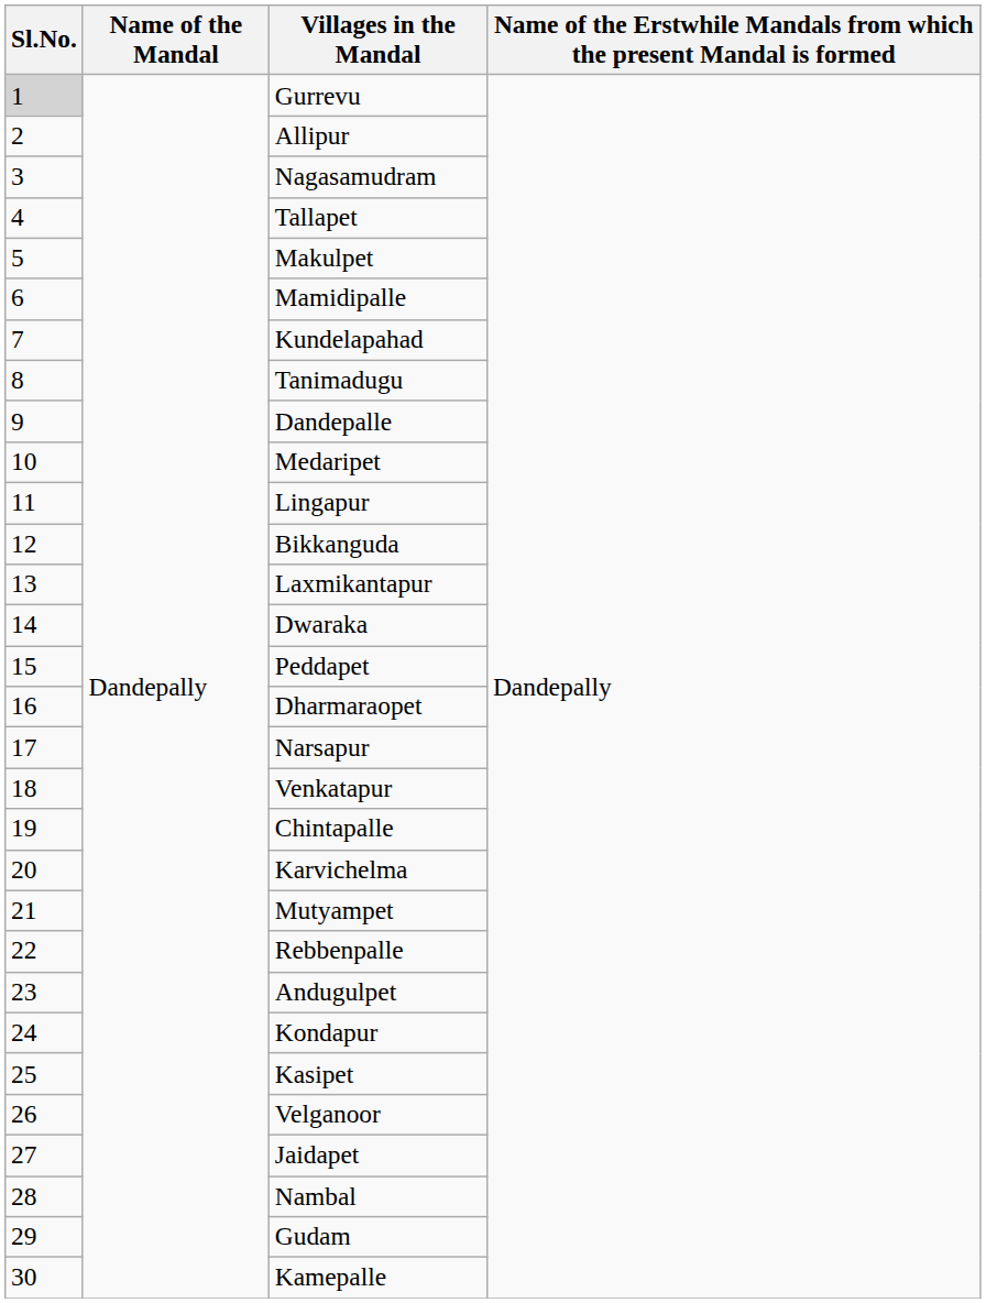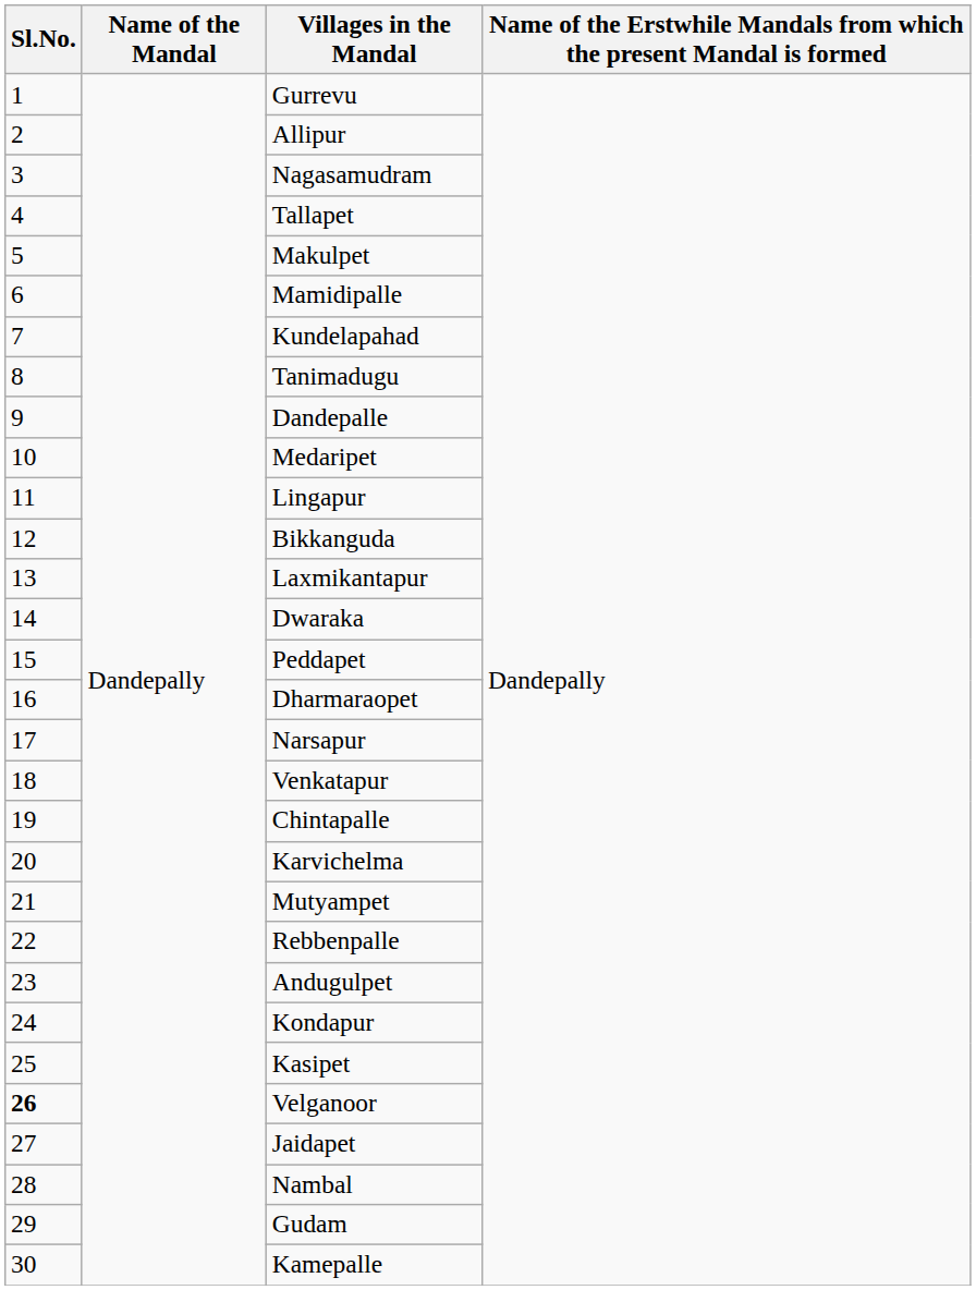Gurrevu | Sl.No.: lightgrey background -> no background
Velganoor | Sl.No.: normal -> bold
